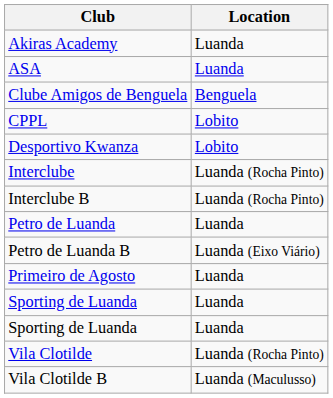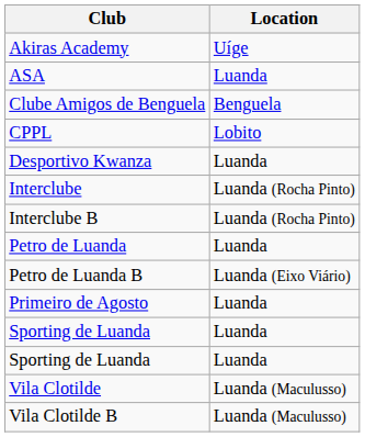row 2 | Location: Luanda -> Uíge
row 6 | Location: Lobito -> Luanda
row 14 | Location: Luanda (Rocha Pinto) -> Luanda (Maculusso)
